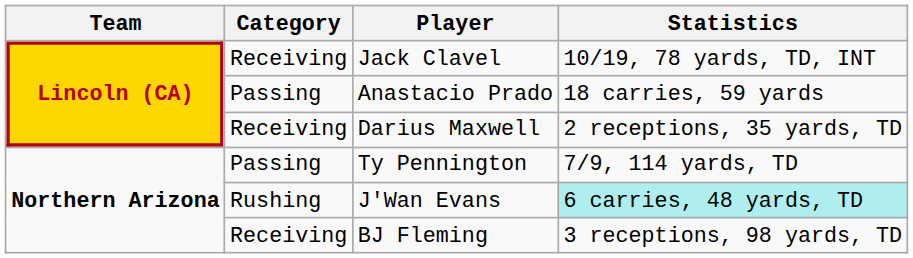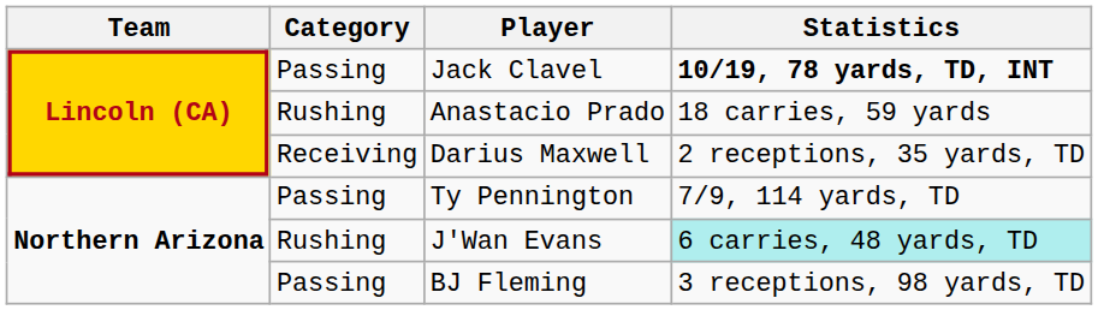Jack Clavel | Category: Receiving -> Passing
Jack Clavel | Statistics: normal -> bold
Anastacio Prado | Category: Passing -> Rushing
BJ Fleming | Category: Receiving -> Passing
